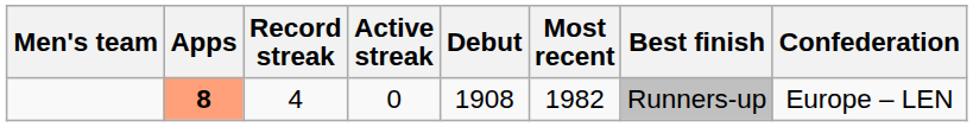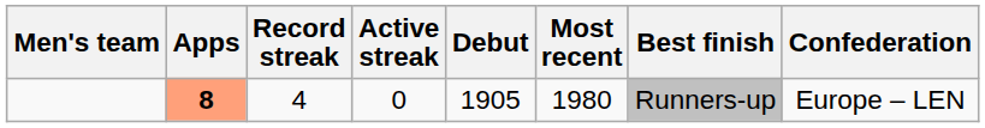row 2 | Debut: 1908 -> 1905
row 2 | Most recent: 1982 -> 1980
